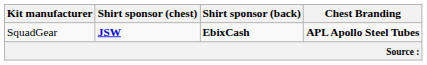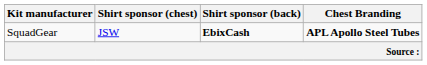SquadGear | Shirt sponsor (chest): bold -> normal
